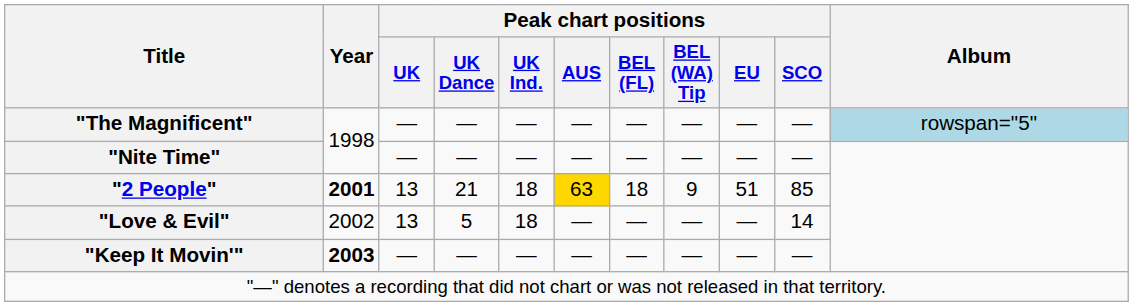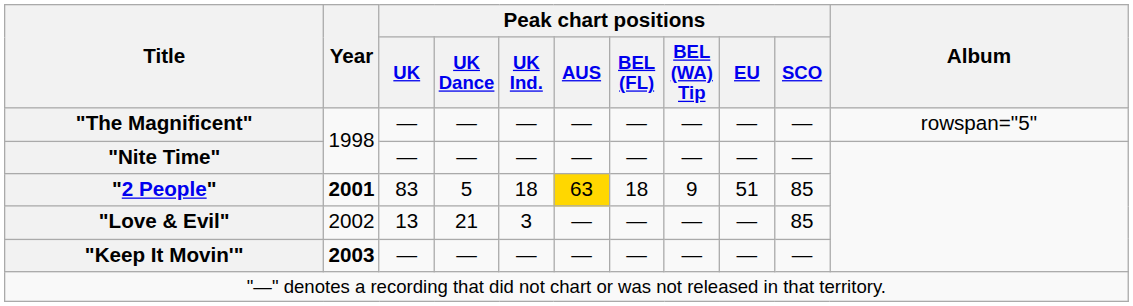"The Magnificent" | Album: lightblue background -> no background
"2 People" | Peak chart positions / UK: 13 -> 83
"2 People" | Peak chart positions / UK Dance: 21 -> 5
"Love & Evil" | Peak chart positions / UK Dance: 5 -> 21
"Love & Evil" | Peak chart positions / UK Ind.: 18 -> 3
"Love & Evil" | Peak chart positions / SCO: 14 -> 85
